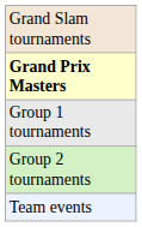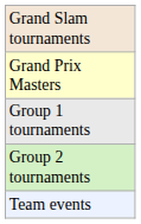row 2 | column 1: bold -> normal
